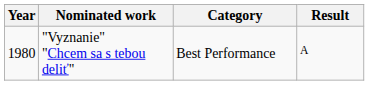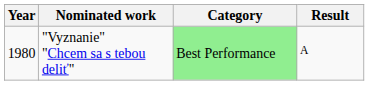"Vyznanie" "Chcem sa s tebou deliť" | Category: no background -> lightgreen background
